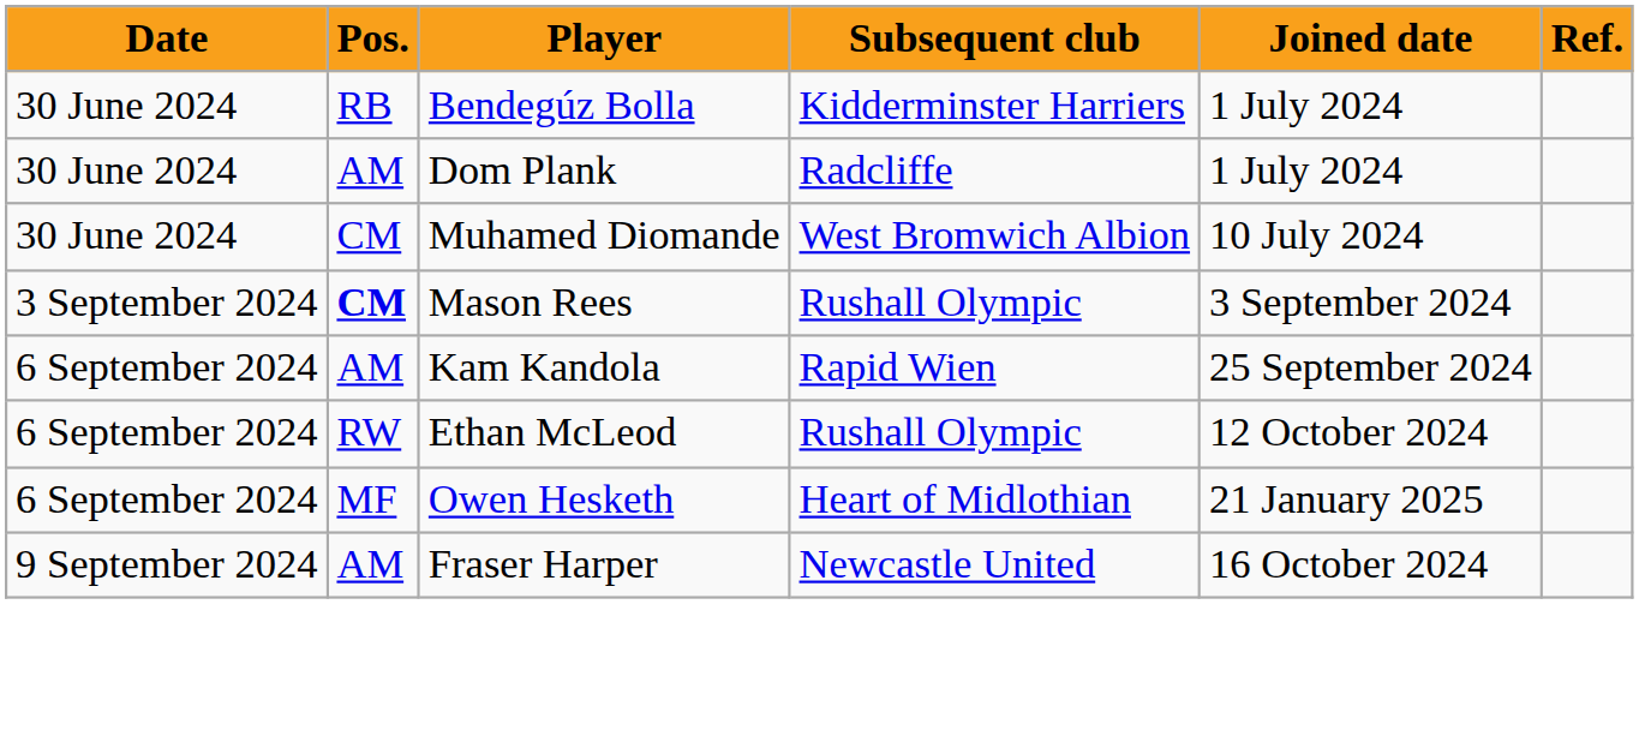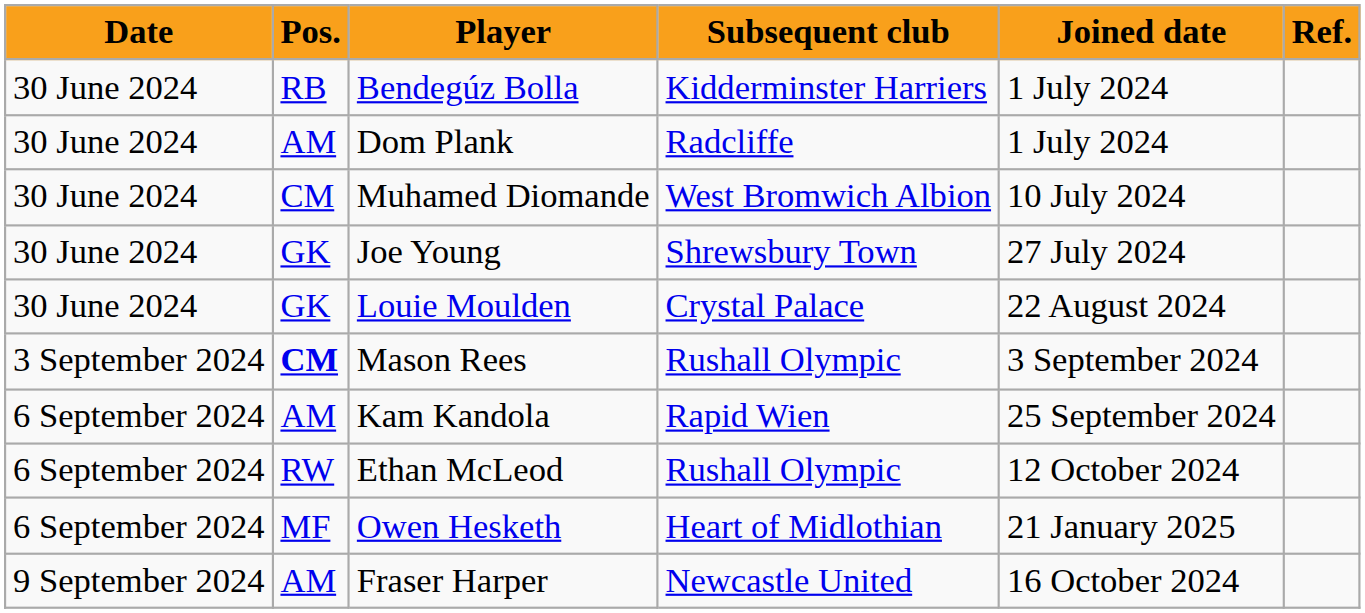+ row: 30 June 2024 | GK | Joe Young | Shrewsbury Town | 27 July 2024
+ row: 30 June 2024 | GK | Louie Moulden | Crystal Palace | 22 August 2024
